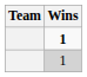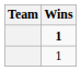row 3 | Wins: lightgrey background -> no background
